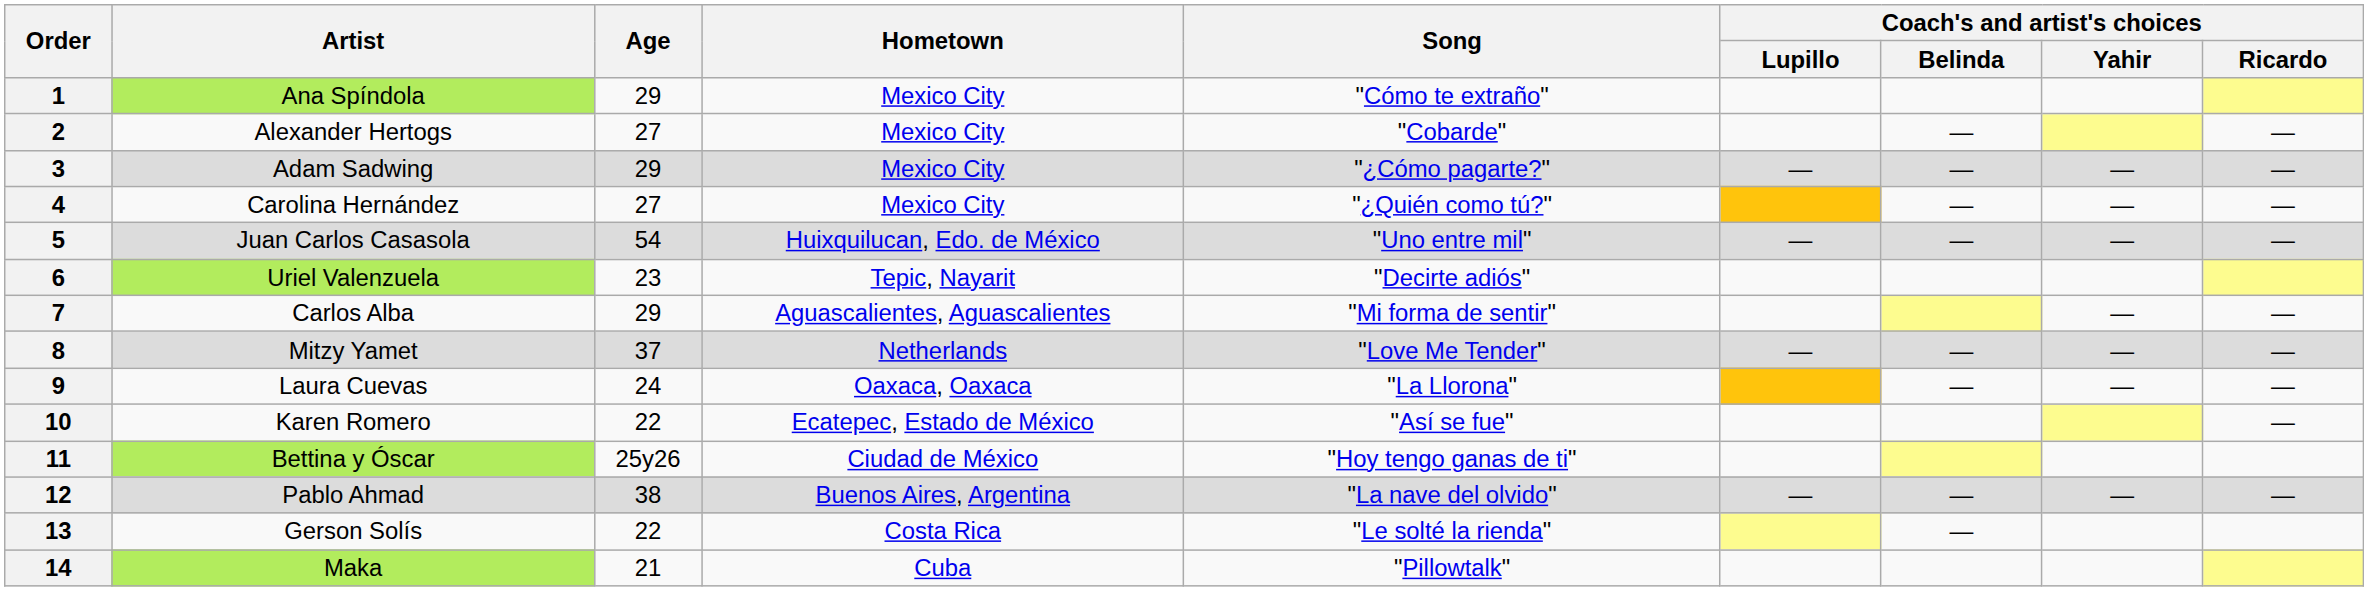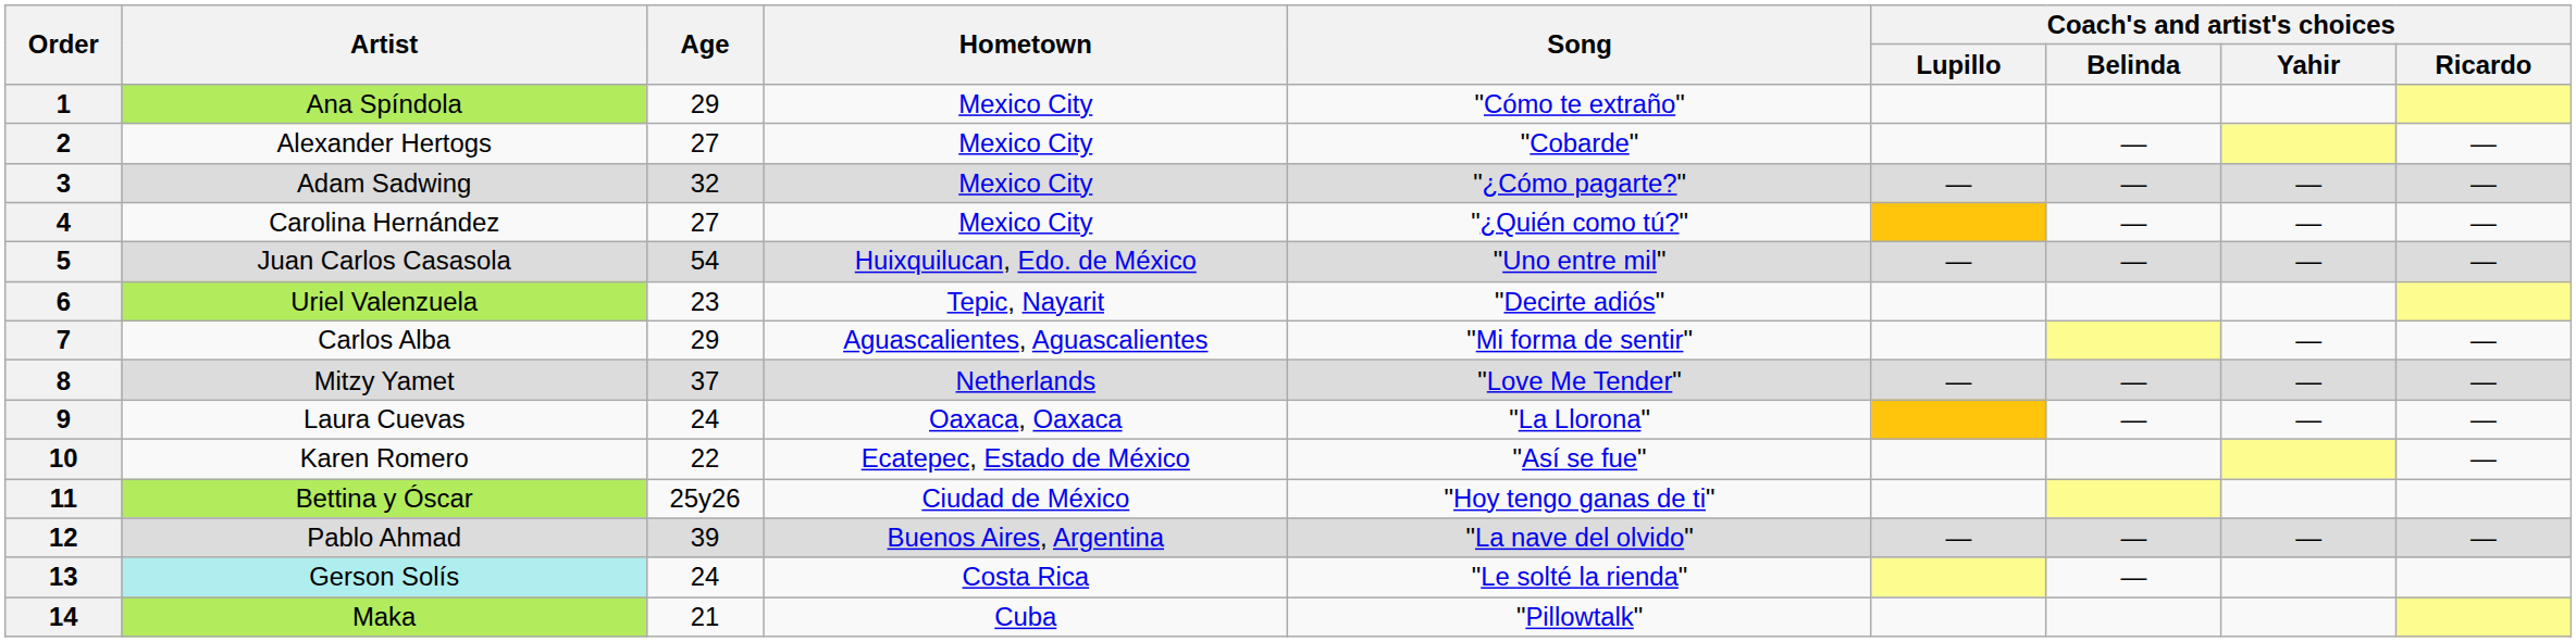3 | Age: 29 -> 32
12 | Age: 38 -> 39
13 | Artist: no background -> paleturquoise background
13 | Age: 22 -> 24
